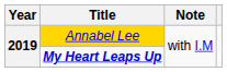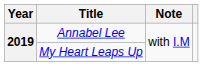Annabel Lee | Title: gold background -> no background
My Heart Leaps Up | Title: bold -> normal
